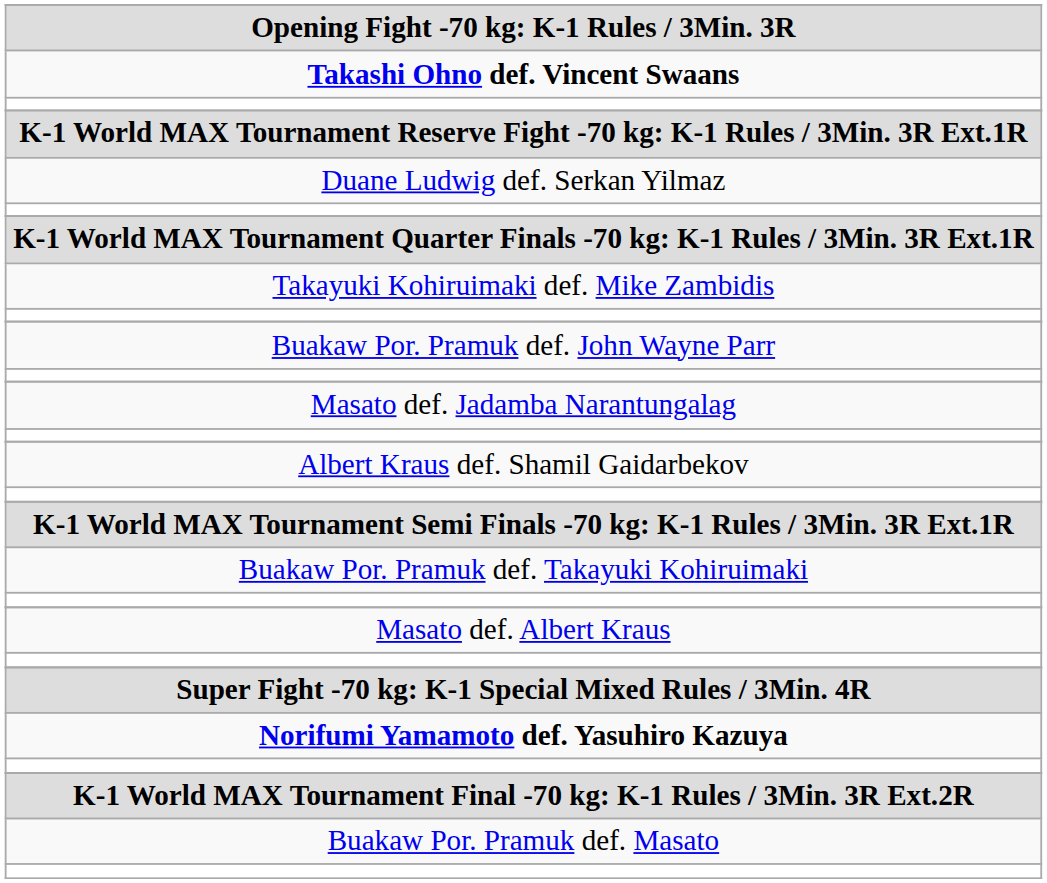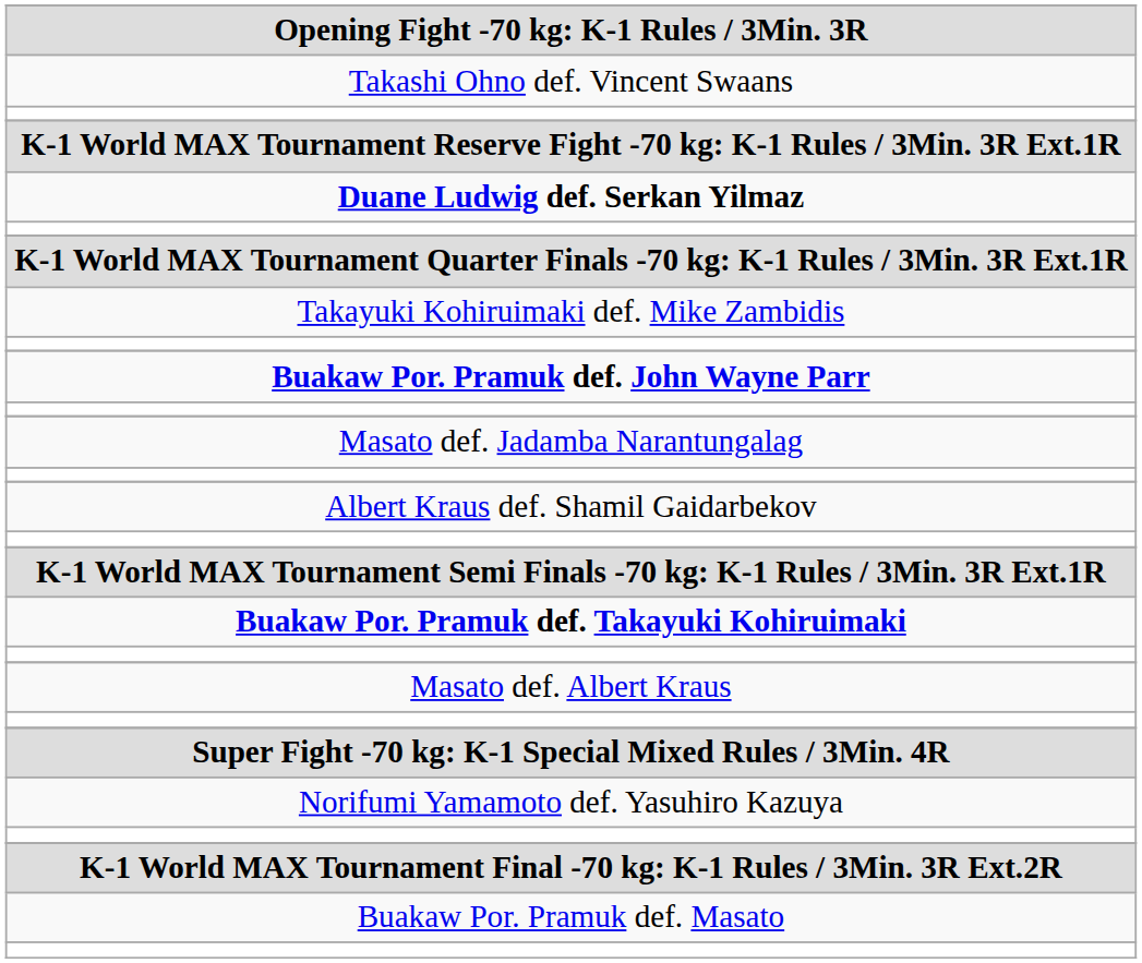Takashi Ohno def. Vincent Swaans | column 1: bold -> normal
Duane Ludwig def. Serkan Yilmaz | column 1: normal -> bold
Buakaw Por. Pramuk def. John Wayne Parr | column 1: normal -> bold
Buakaw Por. Pramuk def. Takayuki Kohiruimaki | column 1: normal -> bold
Norifumi Yamamoto def. Yasuhiro Kazuya | column 1: bold -> normal
